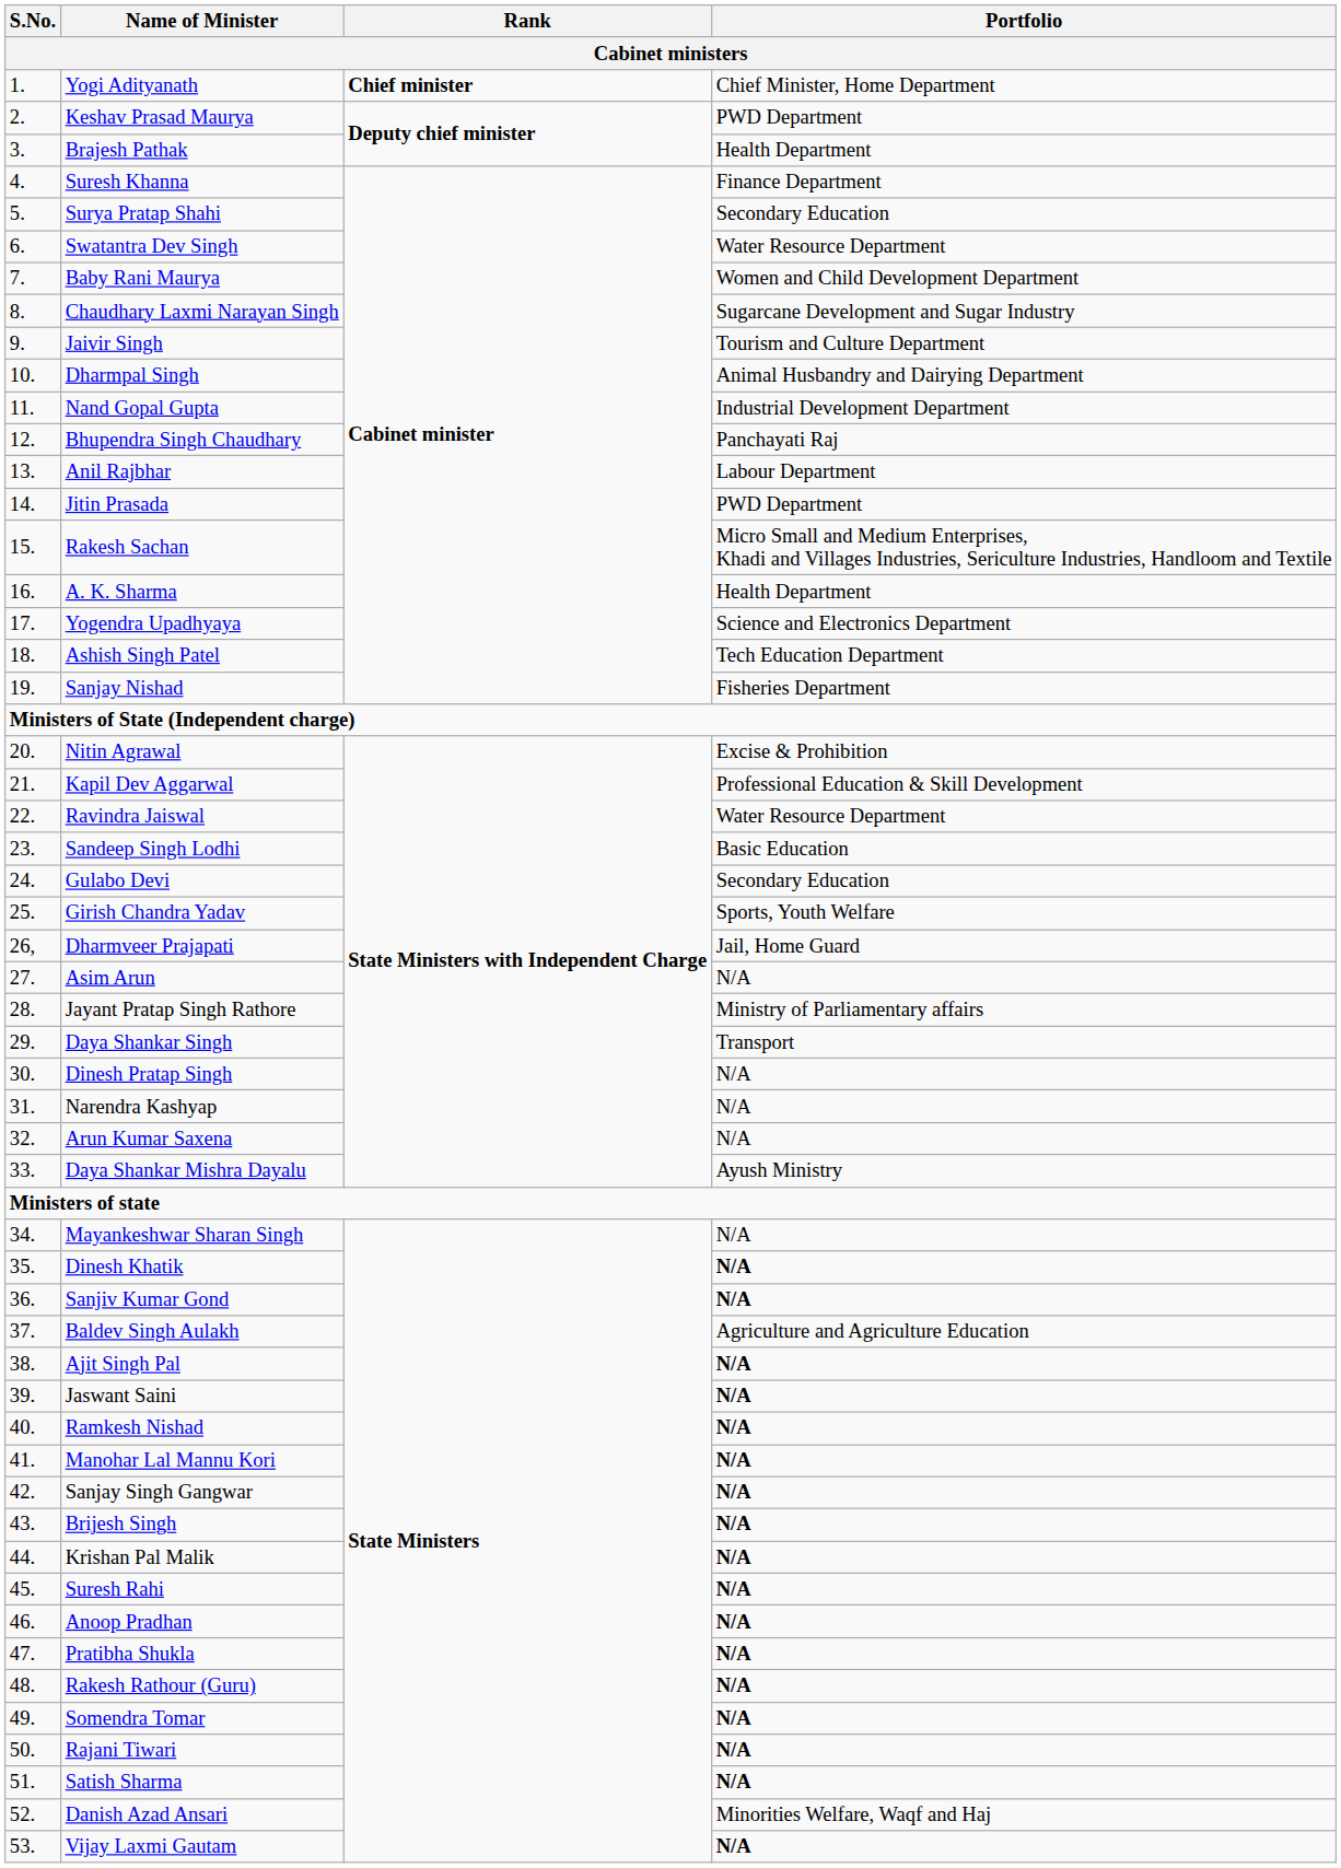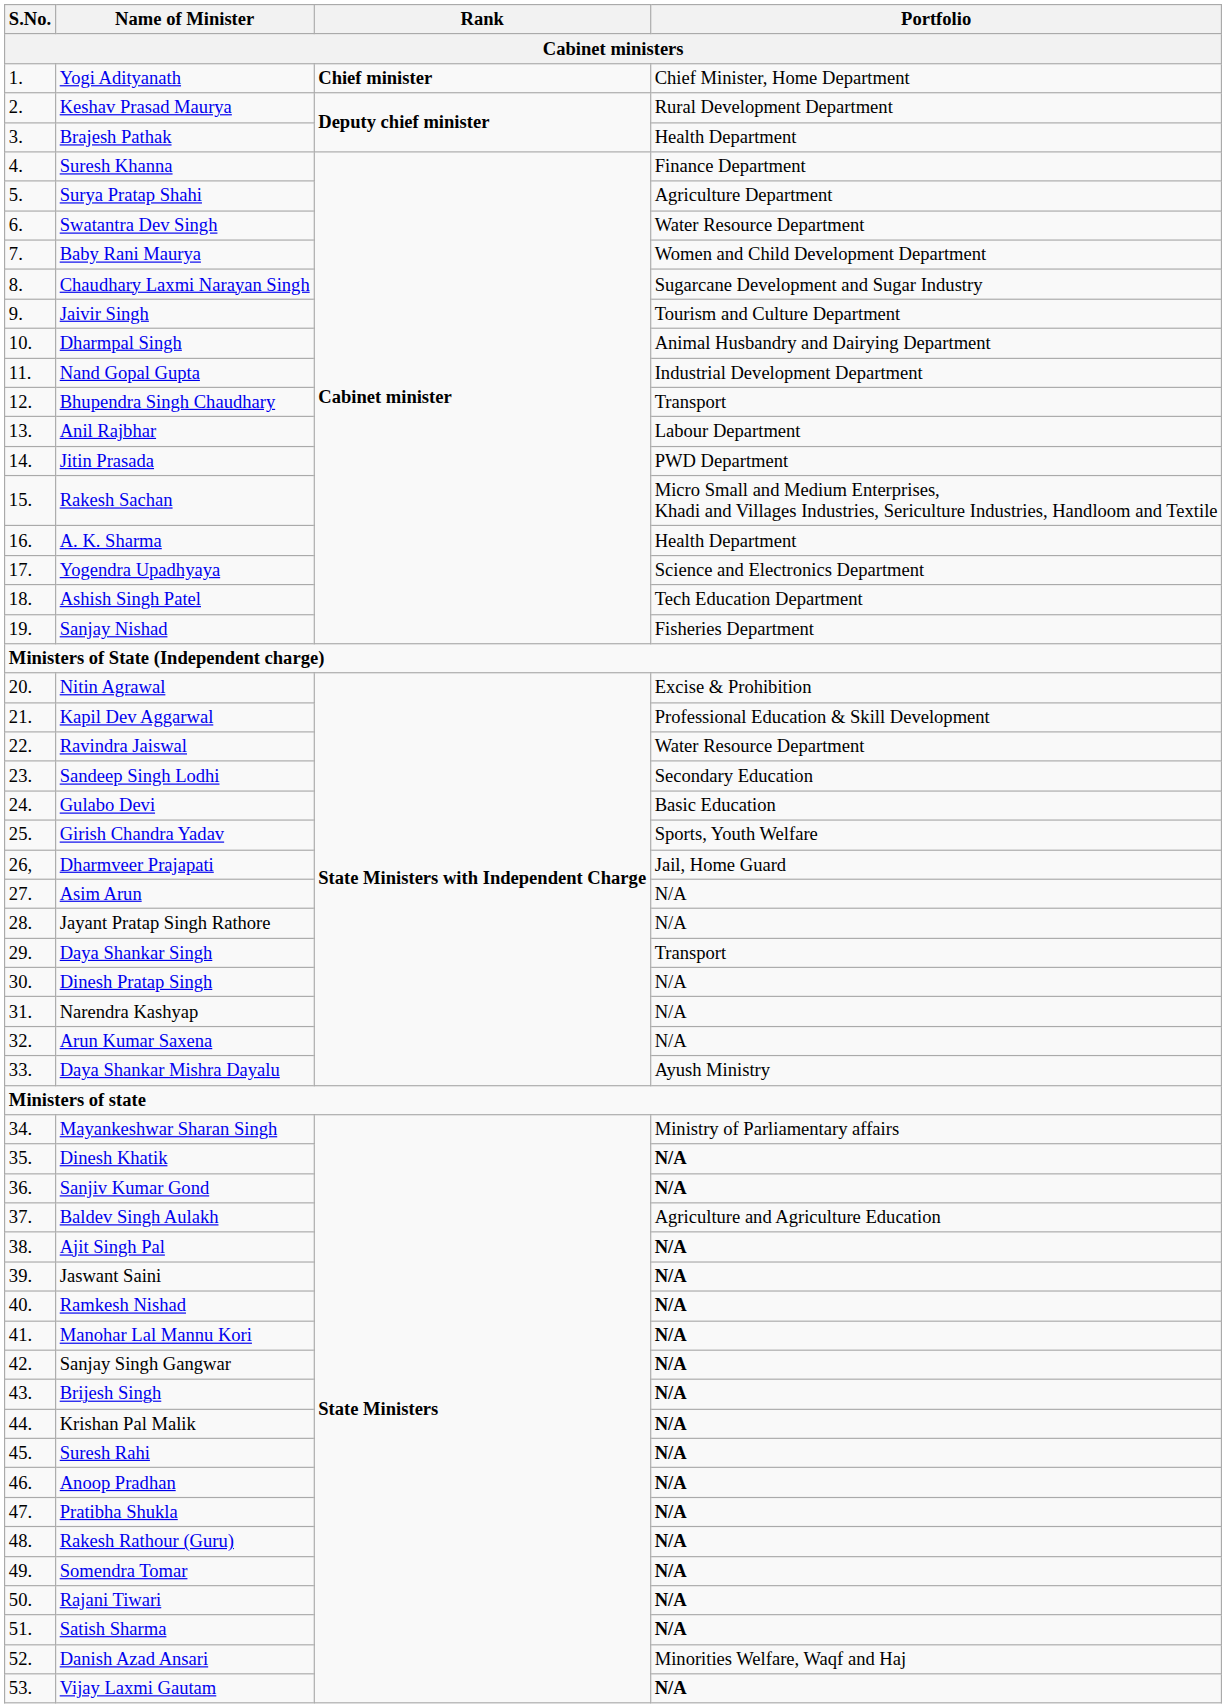Keshav Prasad Maurya | Portfolio: PWD Department -> Rural Development Department
Surya Pratap Shahi | Portfolio: Secondary Education -> Agriculture Department
Bhupendra Singh Chaudhary | Portfolio: Panchayati Raj -> Transport
Sandeep Singh Lodhi | Portfolio: Basic Education -> Secondary Education
Gulabo Devi | Portfolio: Secondary Education -> Basic Education
Jayant Pratap Singh Rathore | Portfolio: Ministry of Parliamentary affairs -> N/A
Mayankeshwar Sharan Singh | Portfolio: N/A -> Ministry of Parliamentary affairs
